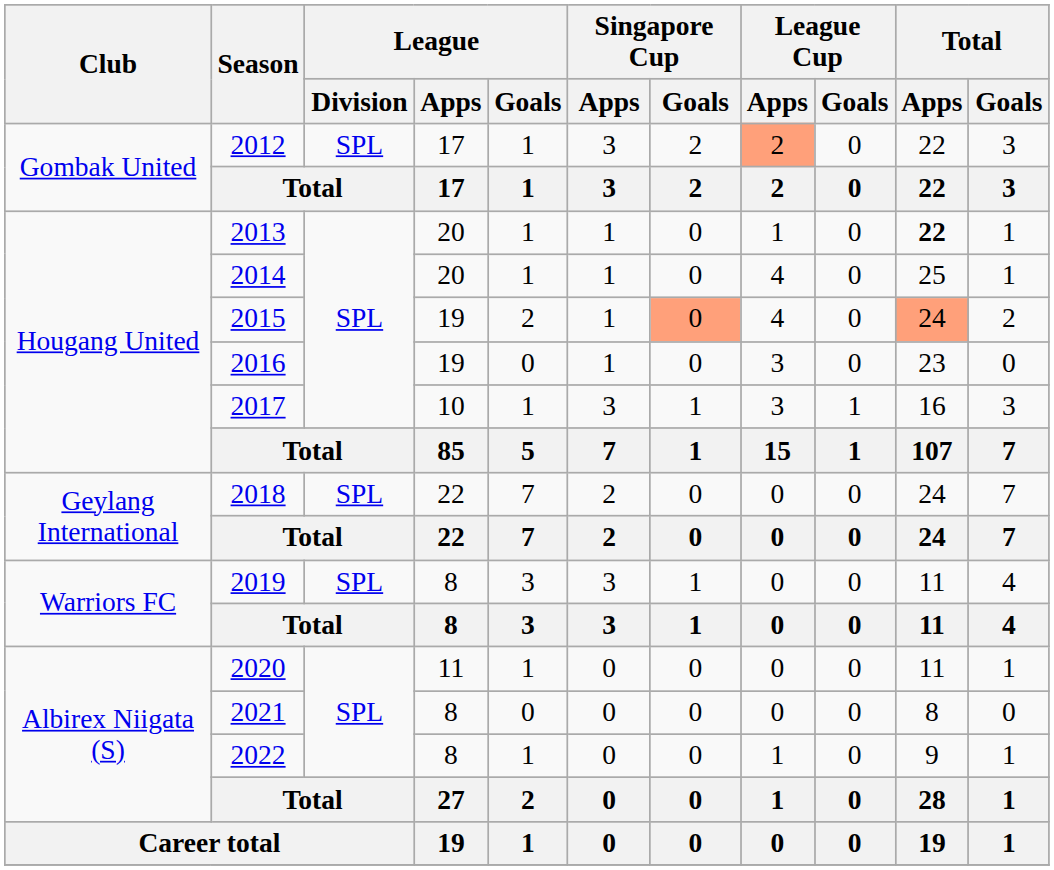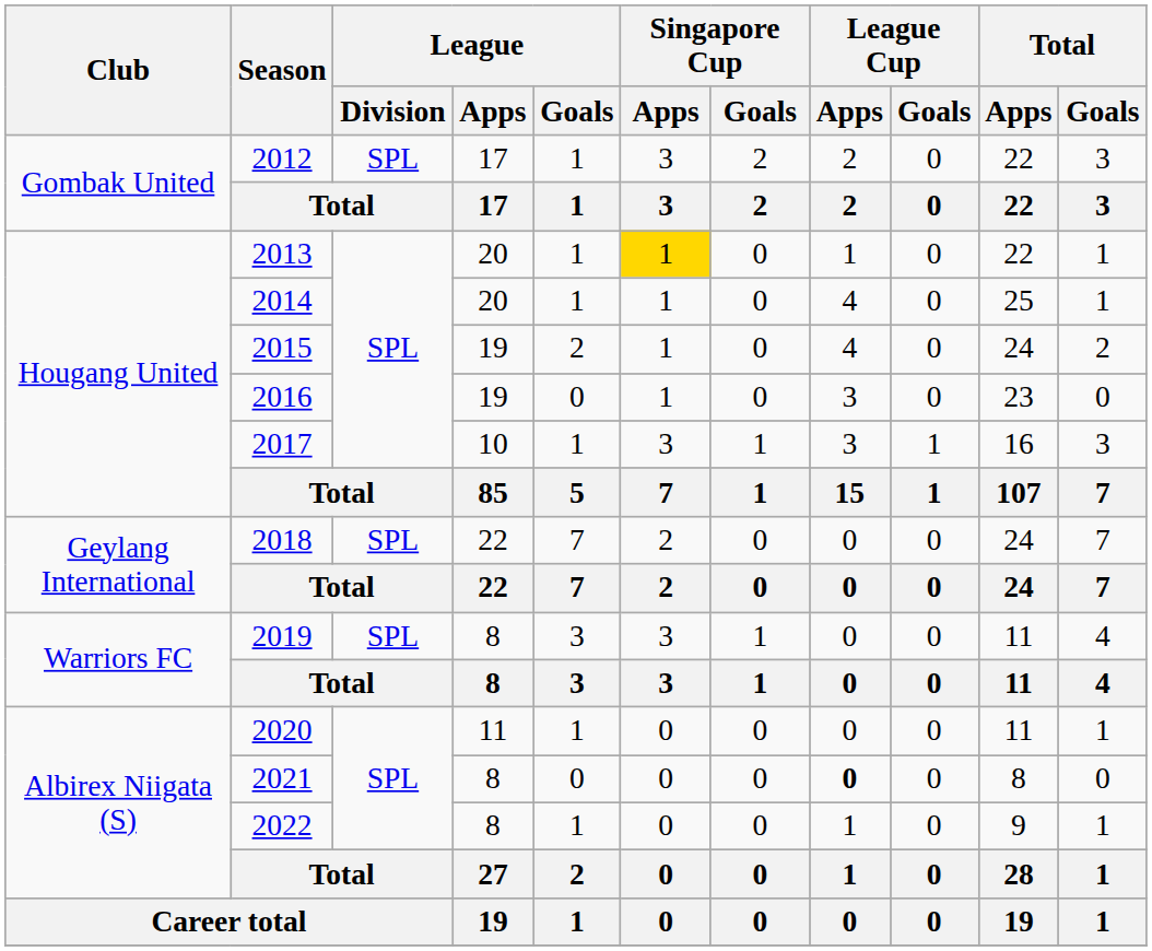2012 | League Cup / Apps: lightsalmon background -> no background
2013 | Singapore Cup / Apps: no background -> gold background
2013 | Total / Apps: bold -> normal
2015 | Singapore Cup / Goals: lightsalmon background -> no background
2015 | Total / Apps: lightsalmon background -> no background
2021 | League Cup / Apps: normal -> bold
